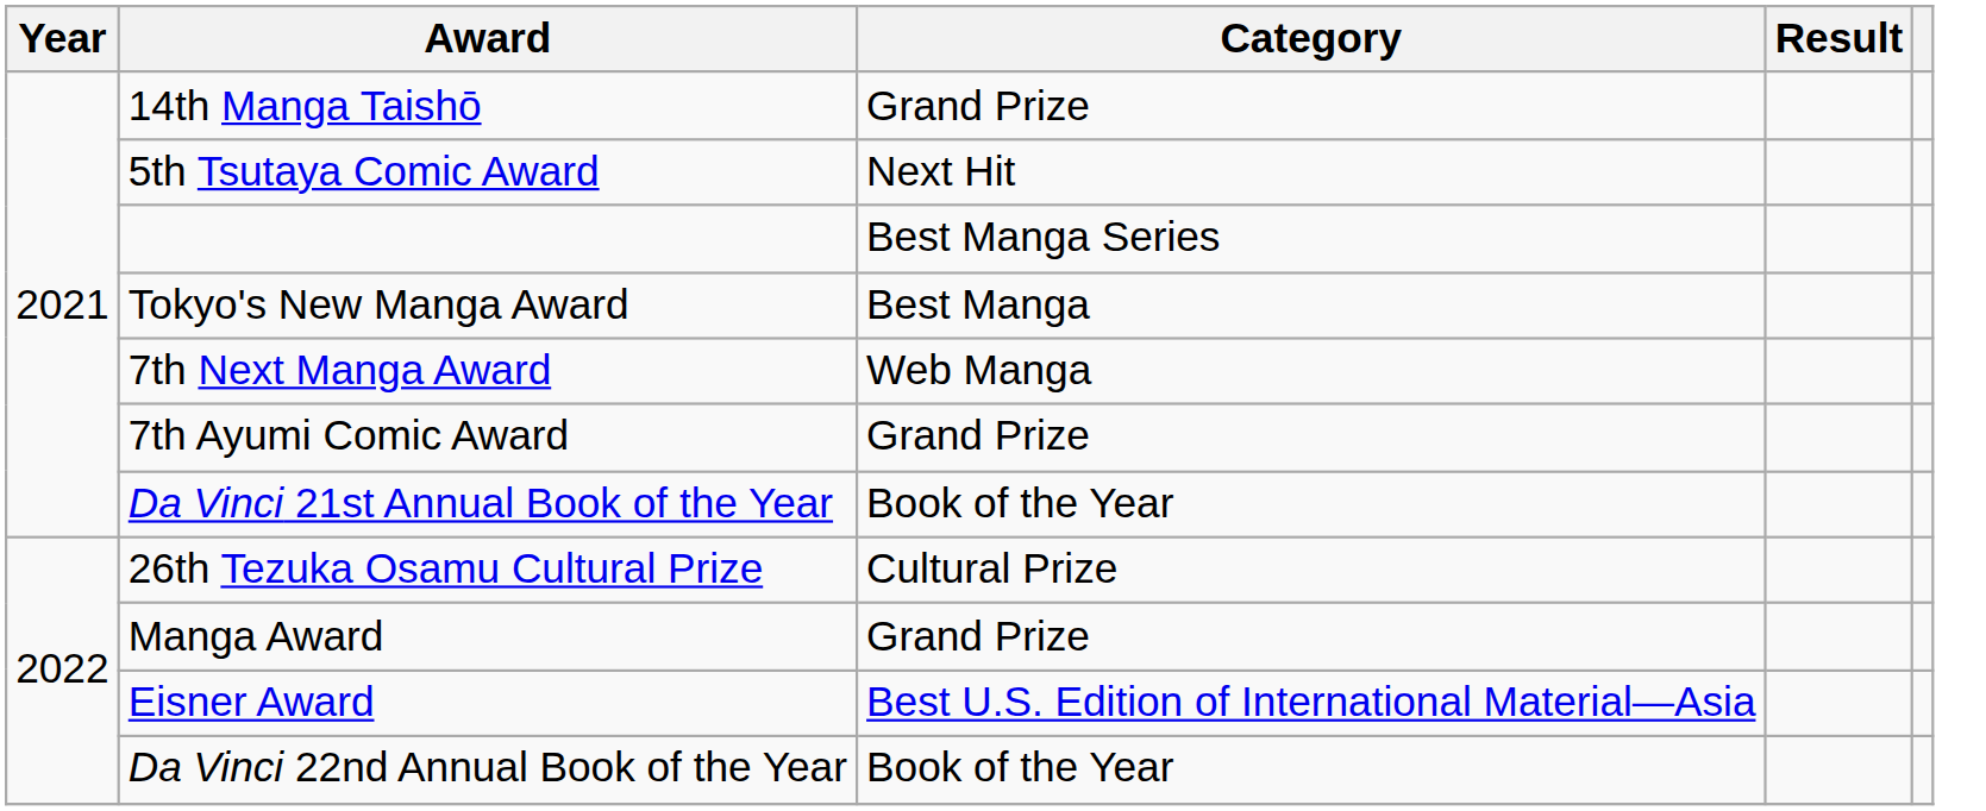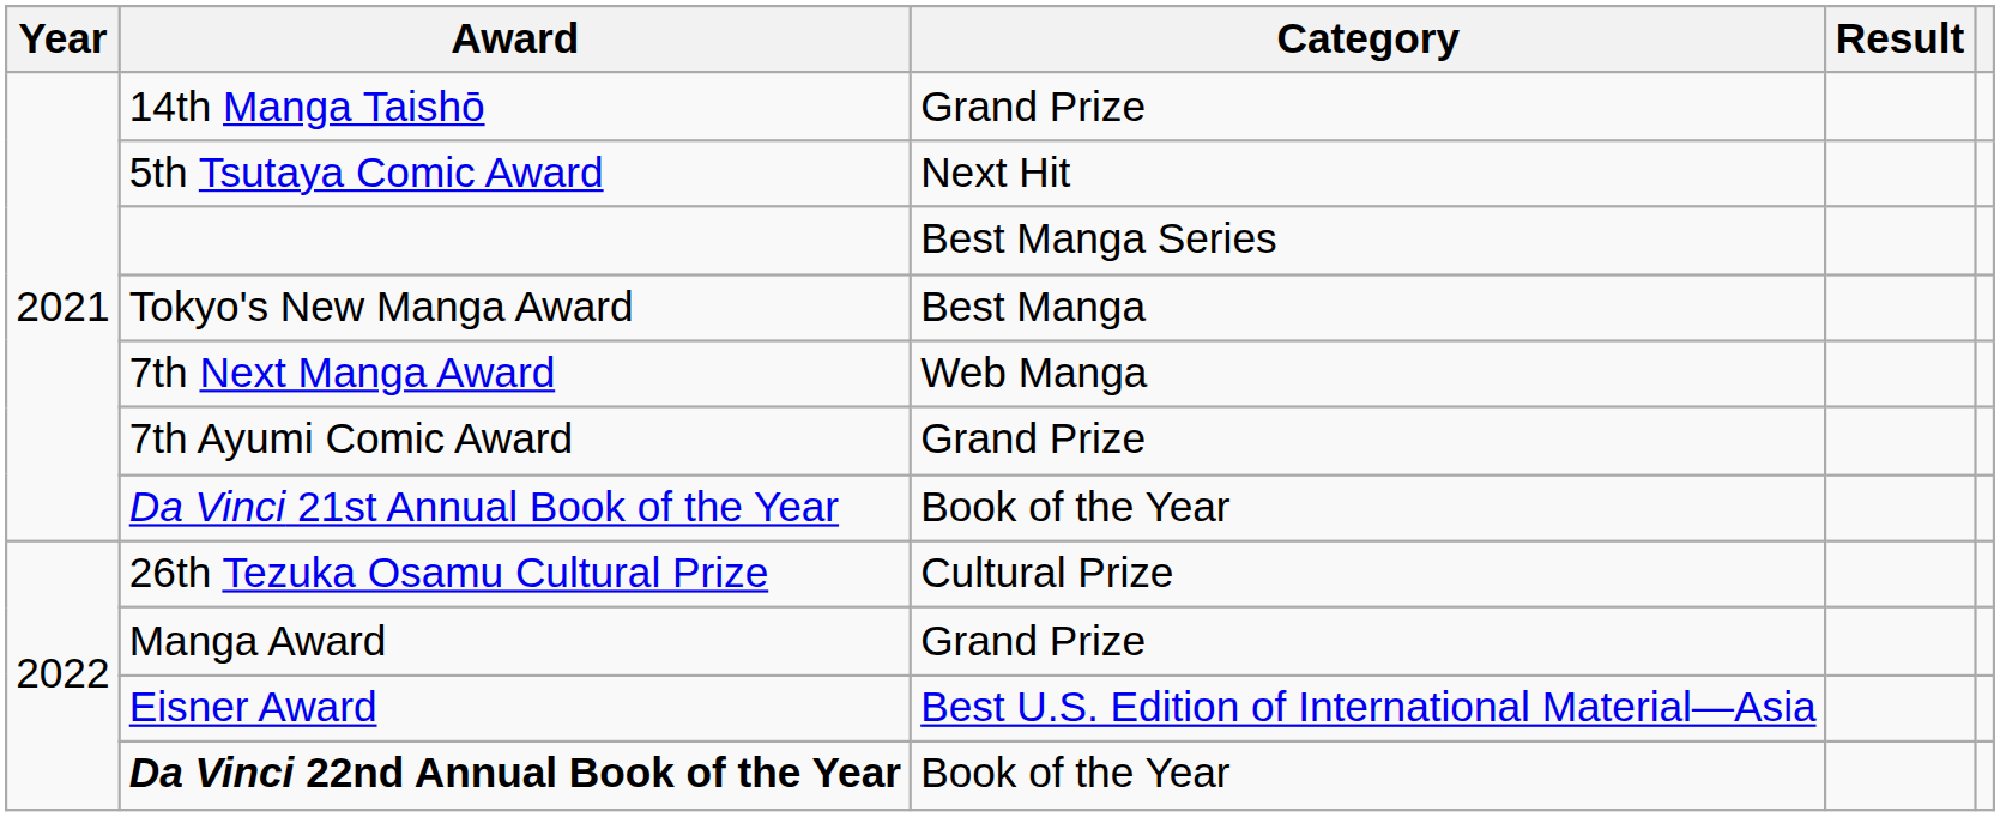Da Vinci 22nd Annual Book of the Year | Award: normal -> bold
